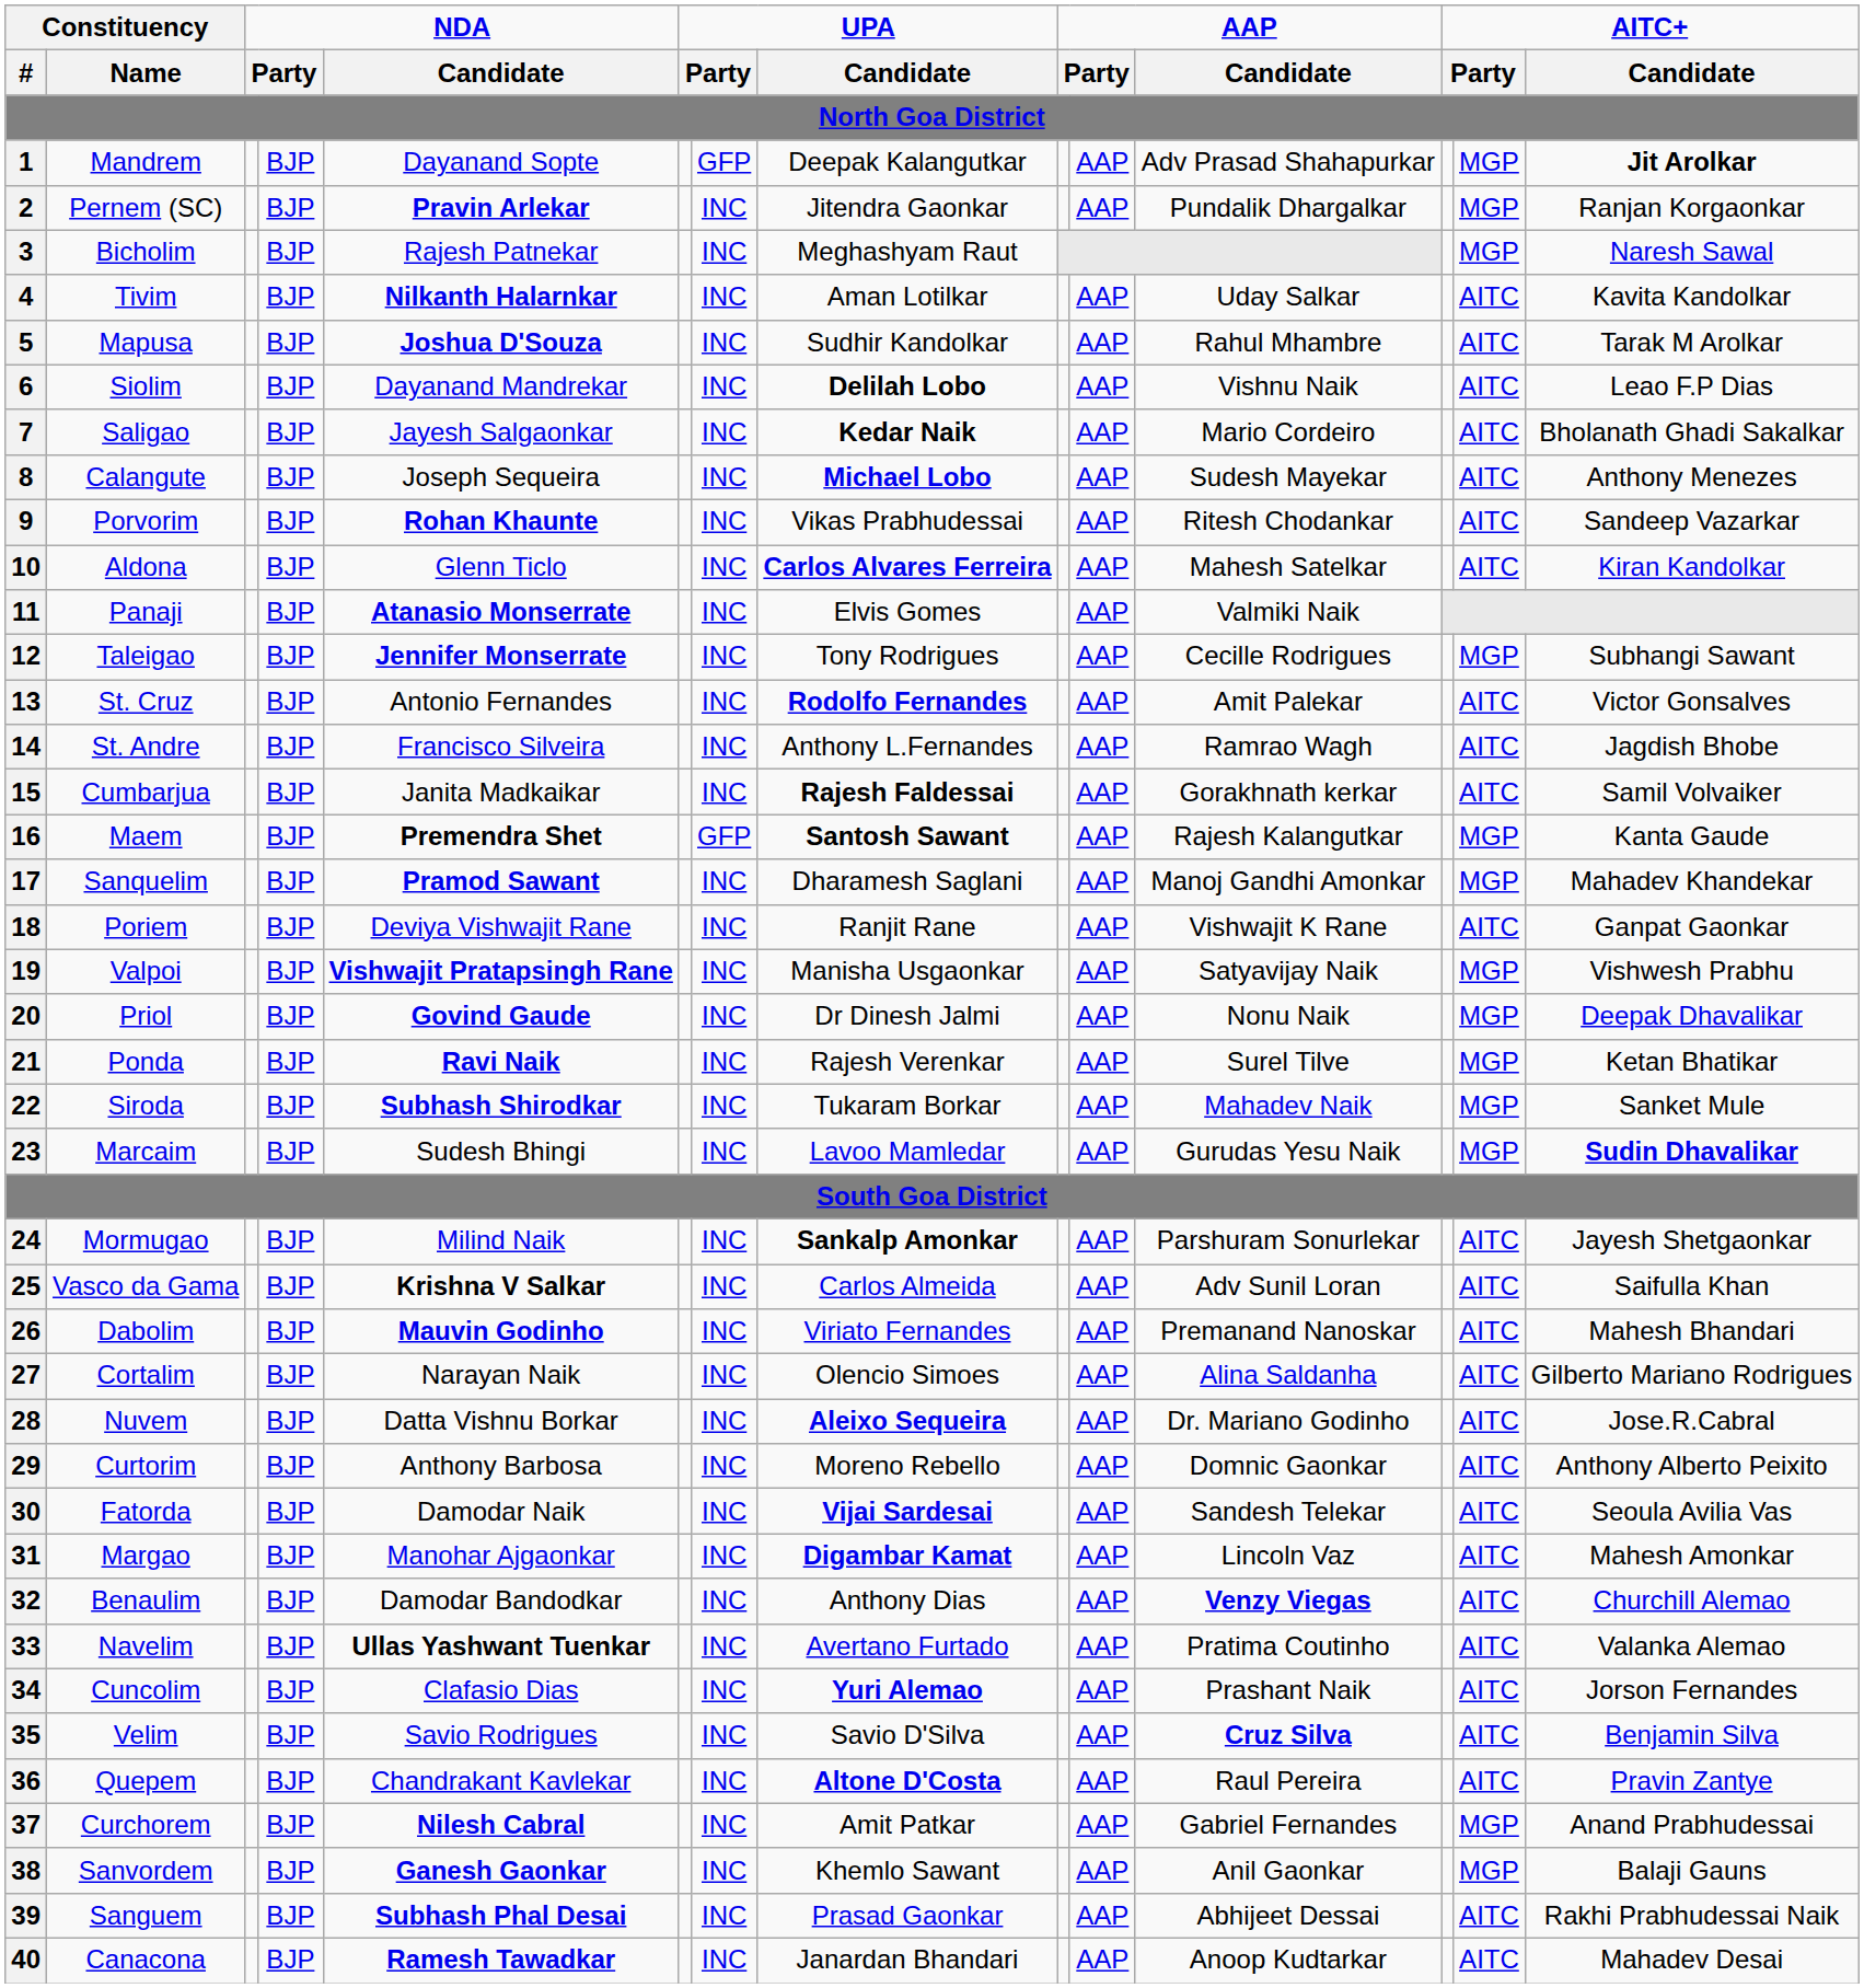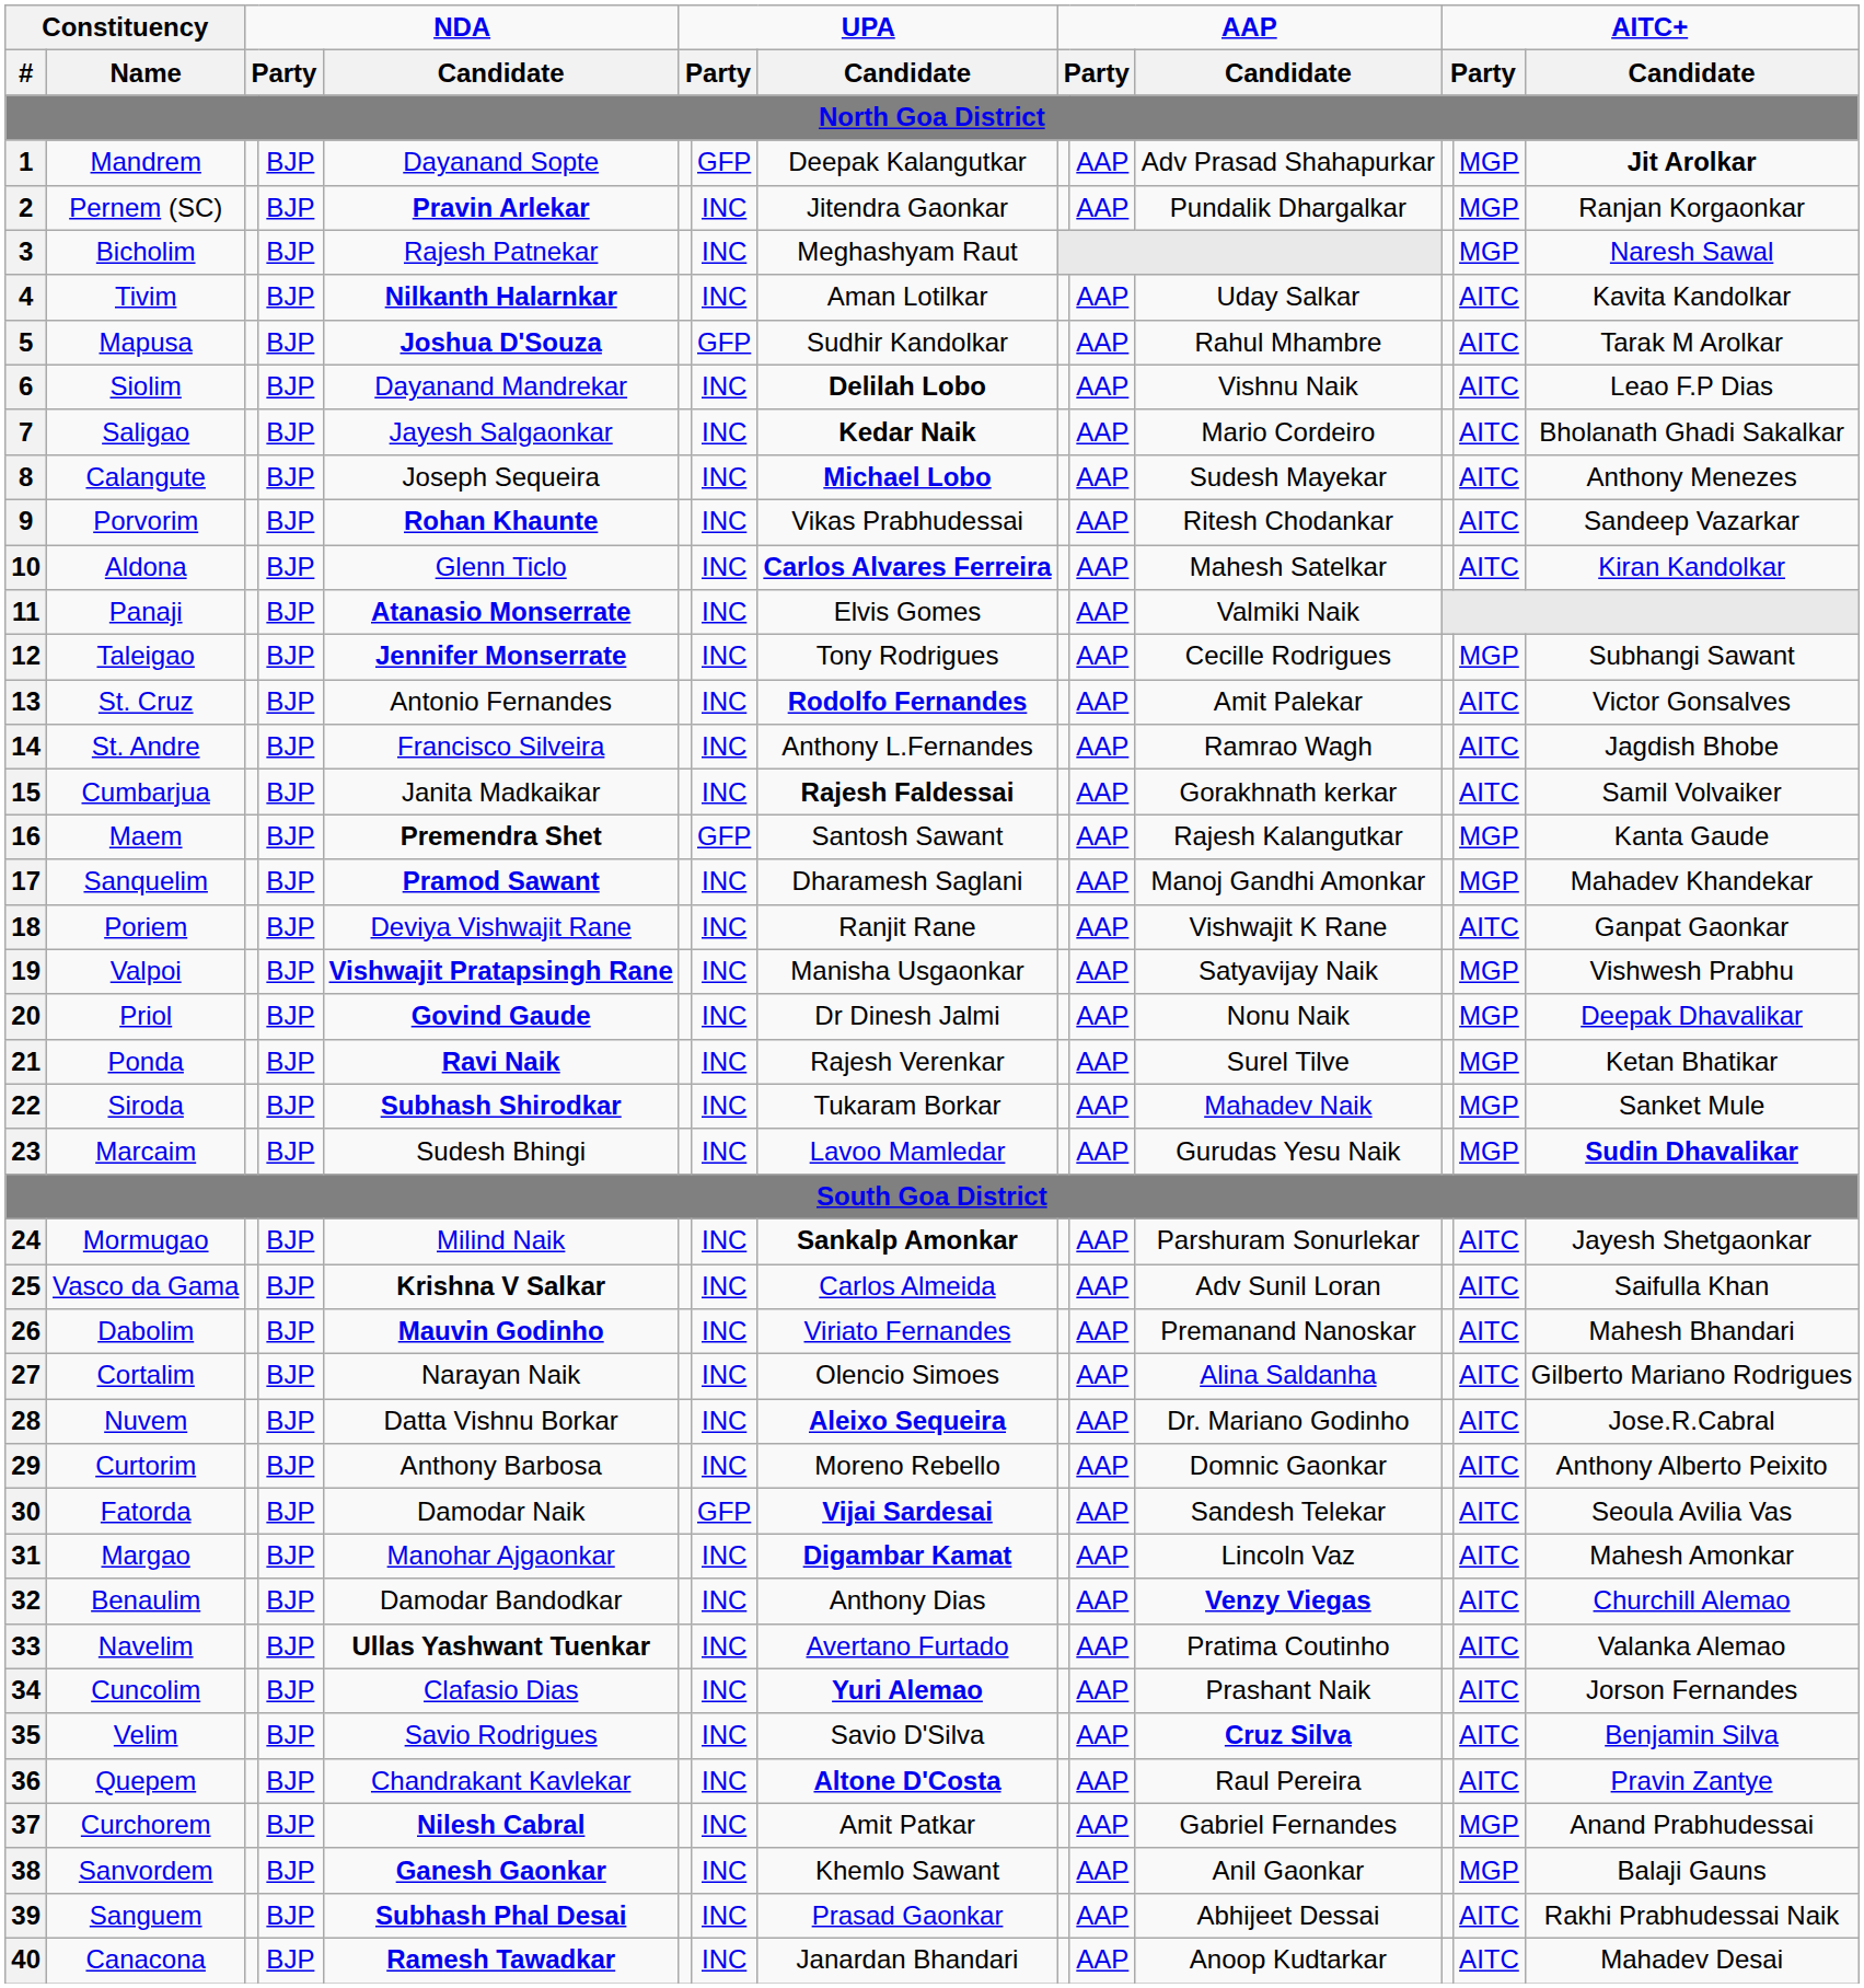5 | column 7: INC -> GFP
16 | column 8: bold -> normal
30 | column 7: INC -> GFP
